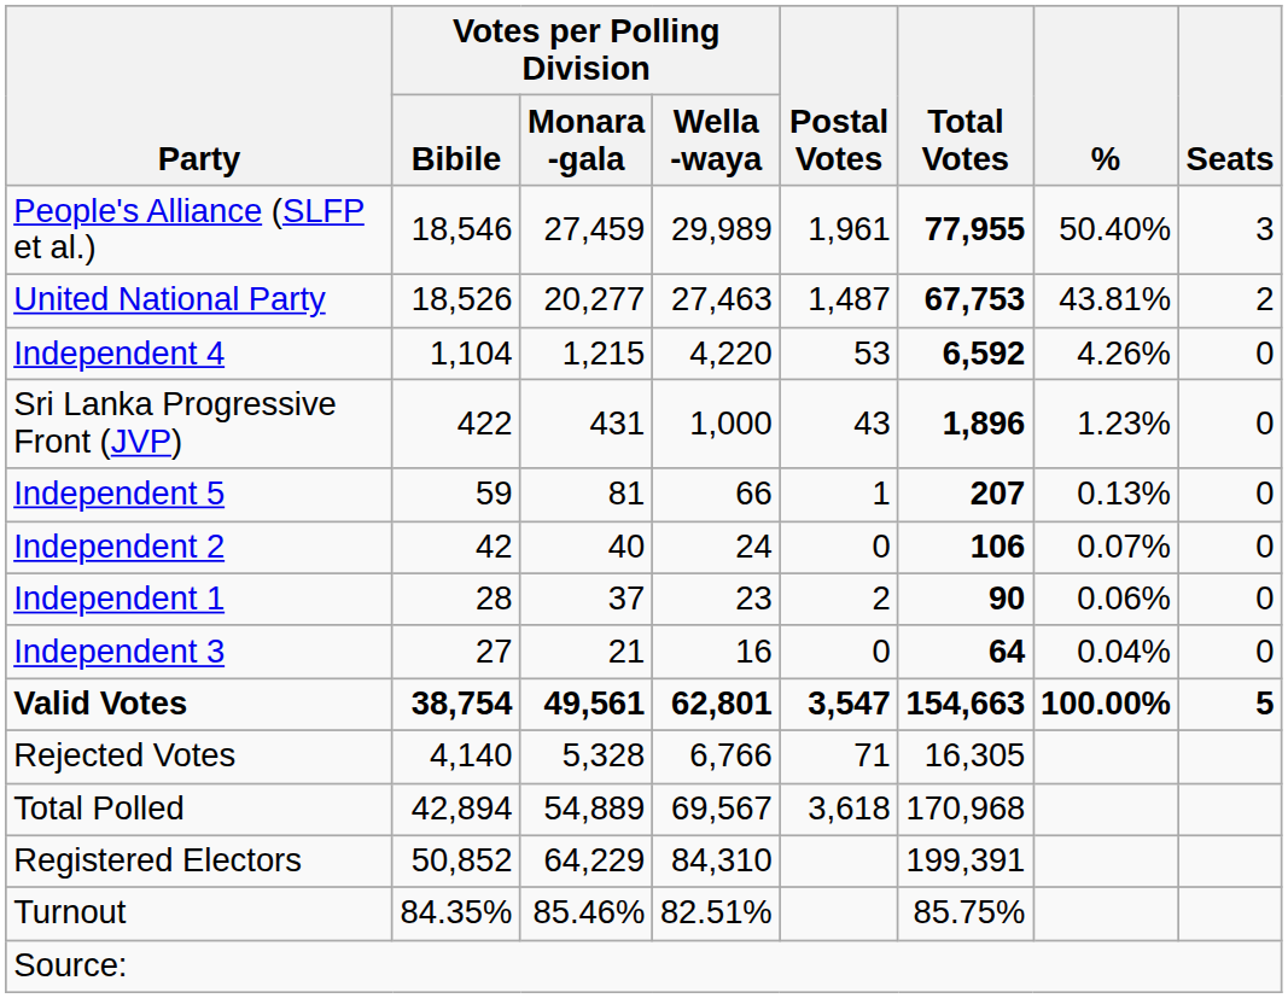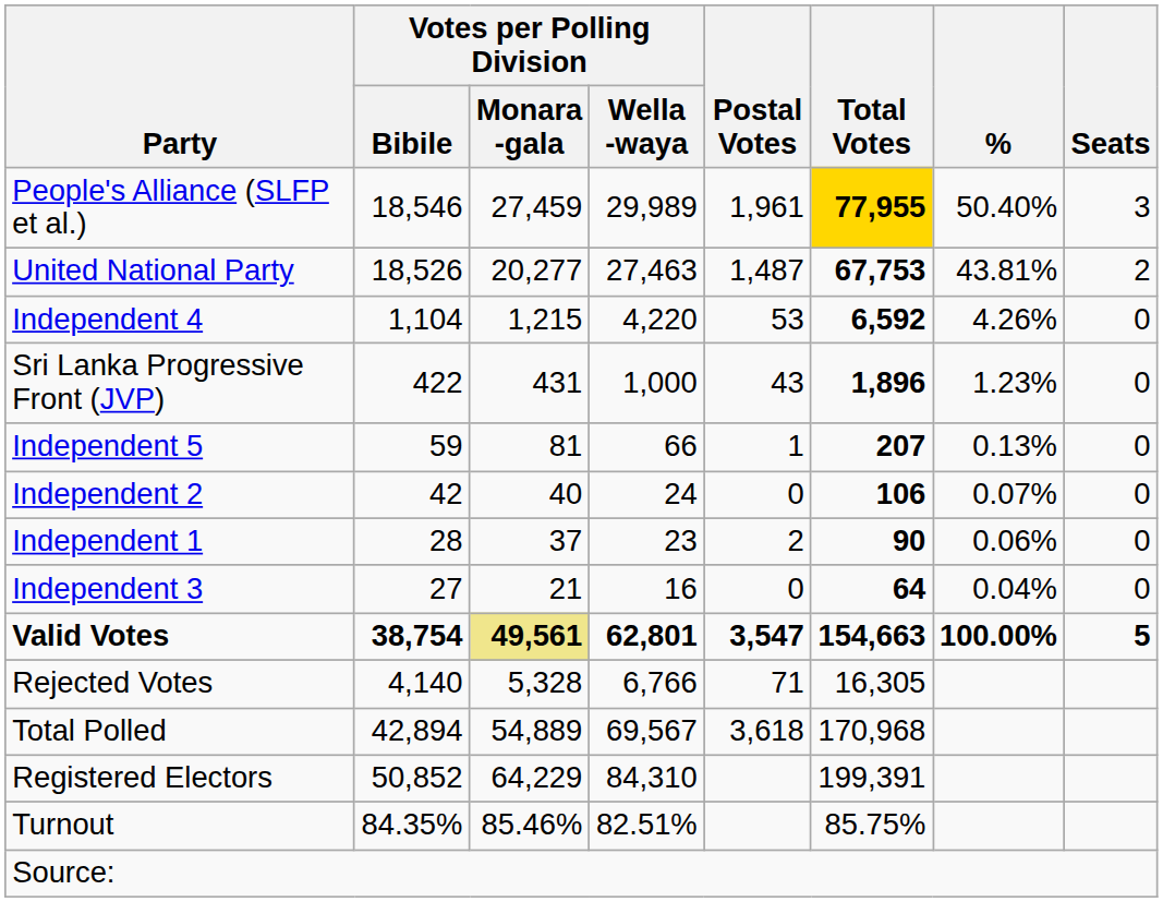People's Alliance (SLFP et al.) | Total Votes: no background -> gold background
Valid Votes | Votes per Polling Division / Monara -gala: no background -> khaki background
